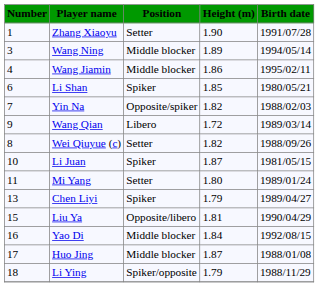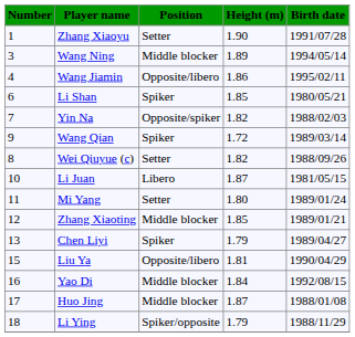Wang Jiamin | Position: Middle blocker -> Opposite/libero
Wang Qian | Position: Libero -> Spiker
Li Juan | Position: Spiker -> Libero
+ row: 12 | Zhang Xiaoting | Middle blocker | 1.85 | 1989/01/21
